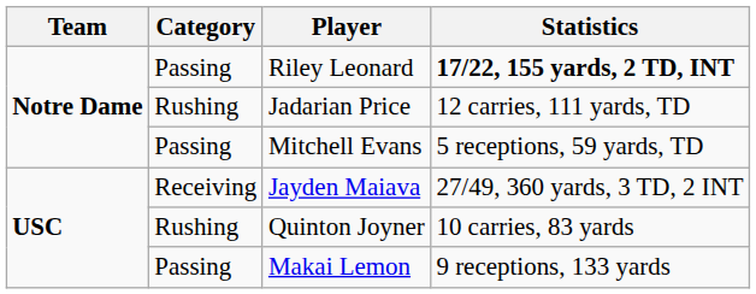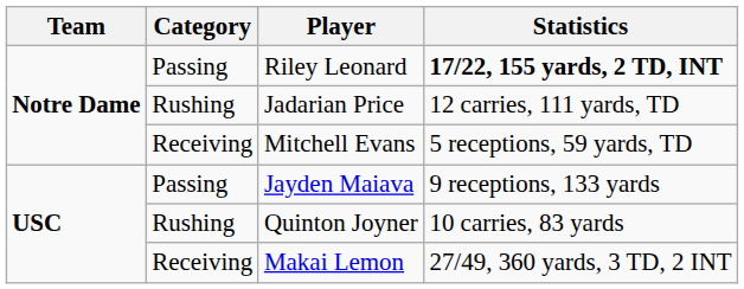Mitchell Evans | Category: Passing -> Receiving
Jayden Maiava | Category: Receiving -> Passing
Jayden Maiava | Statistics: 27/49, 360 yards, 3 TD, 2 INT -> 9 receptions, 133 yards
Makai Lemon | Category: Passing -> Receiving
Makai Lemon | Statistics: 9 receptions, 133 yards -> 27/49, 360 yards, 3 TD, 2 INT
